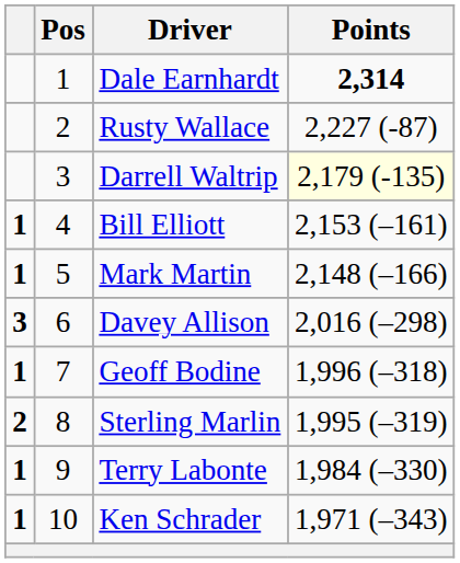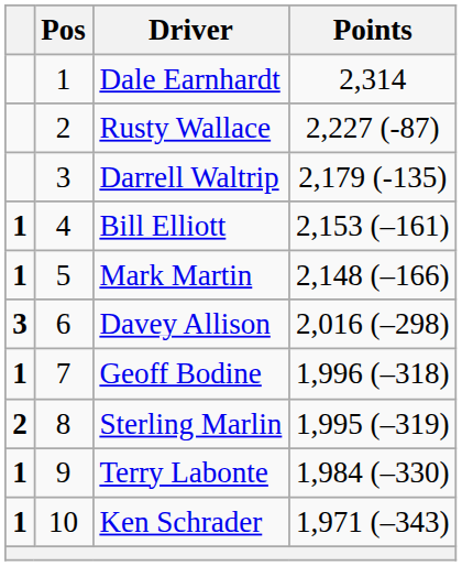Dale Earnhardt | Points: bold -> normal
Darrell Waltrip | Points: lightyellow background -> no background
